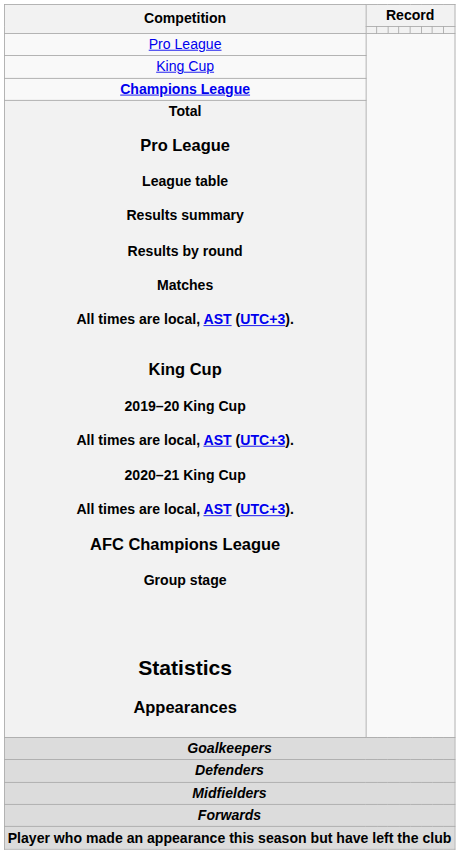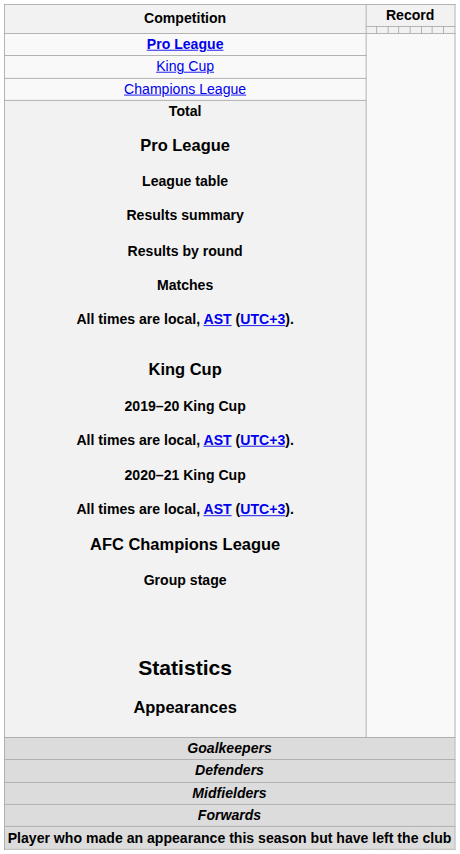Pro League | Competition: normal -> bold
Champions League | Competition: bold -> normal
